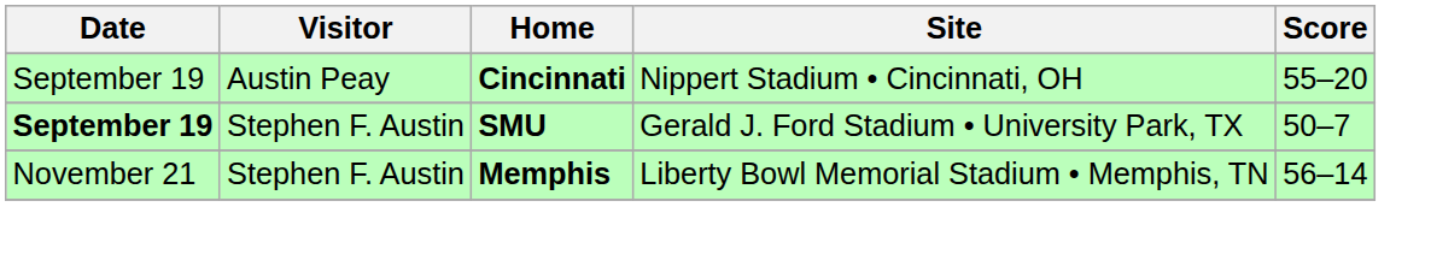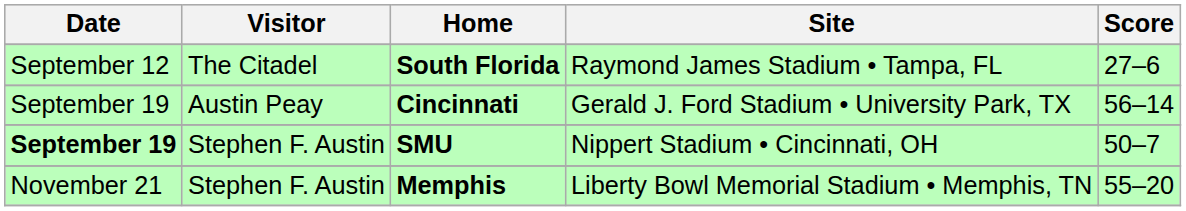+ row: September 12 | The Citadel | South Florida | Raymond James Stadium • Tampa, FL | 27–6
Cincinnati | Site: Nippert Stadium • Cincinnati, OH -> Gerald J. Ford Stadium • University Park, TX
Cincinnati | Score: 55–20 -> 56–14
SMU | Site: Gerald J. Ford Stadium • University Park, TX -> Nippert Stadium • Cincinnati, OH
Memphis | Score: 56–14 -> 55–20
